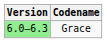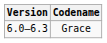Grace | Version: lightgreen background -> no background
